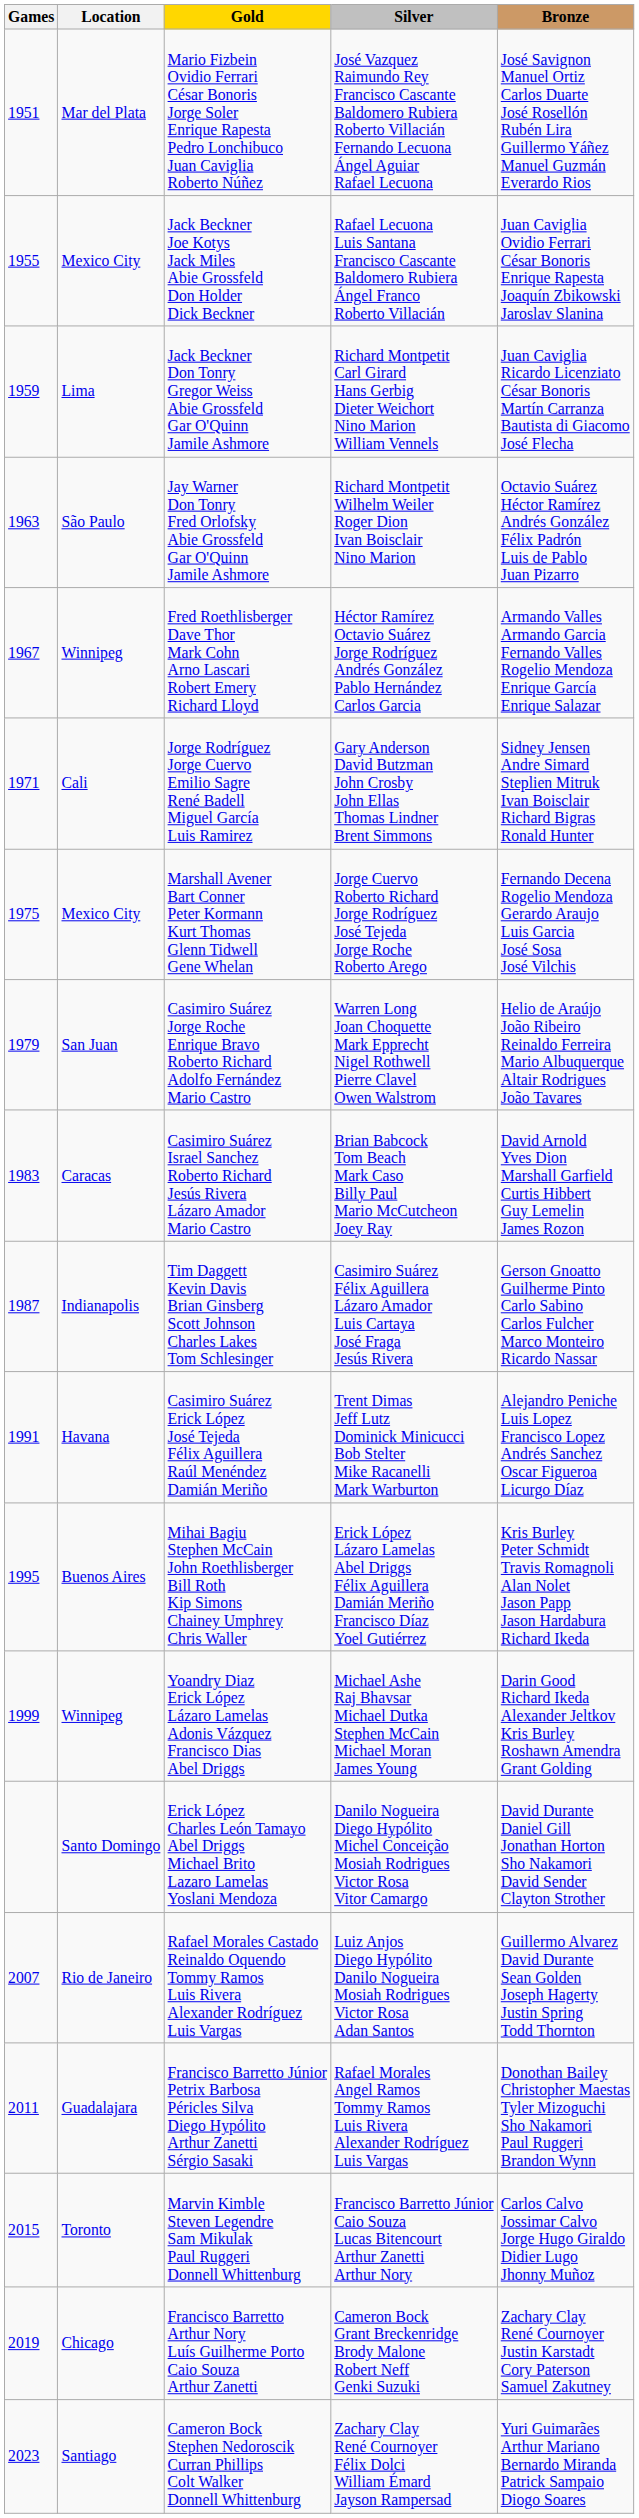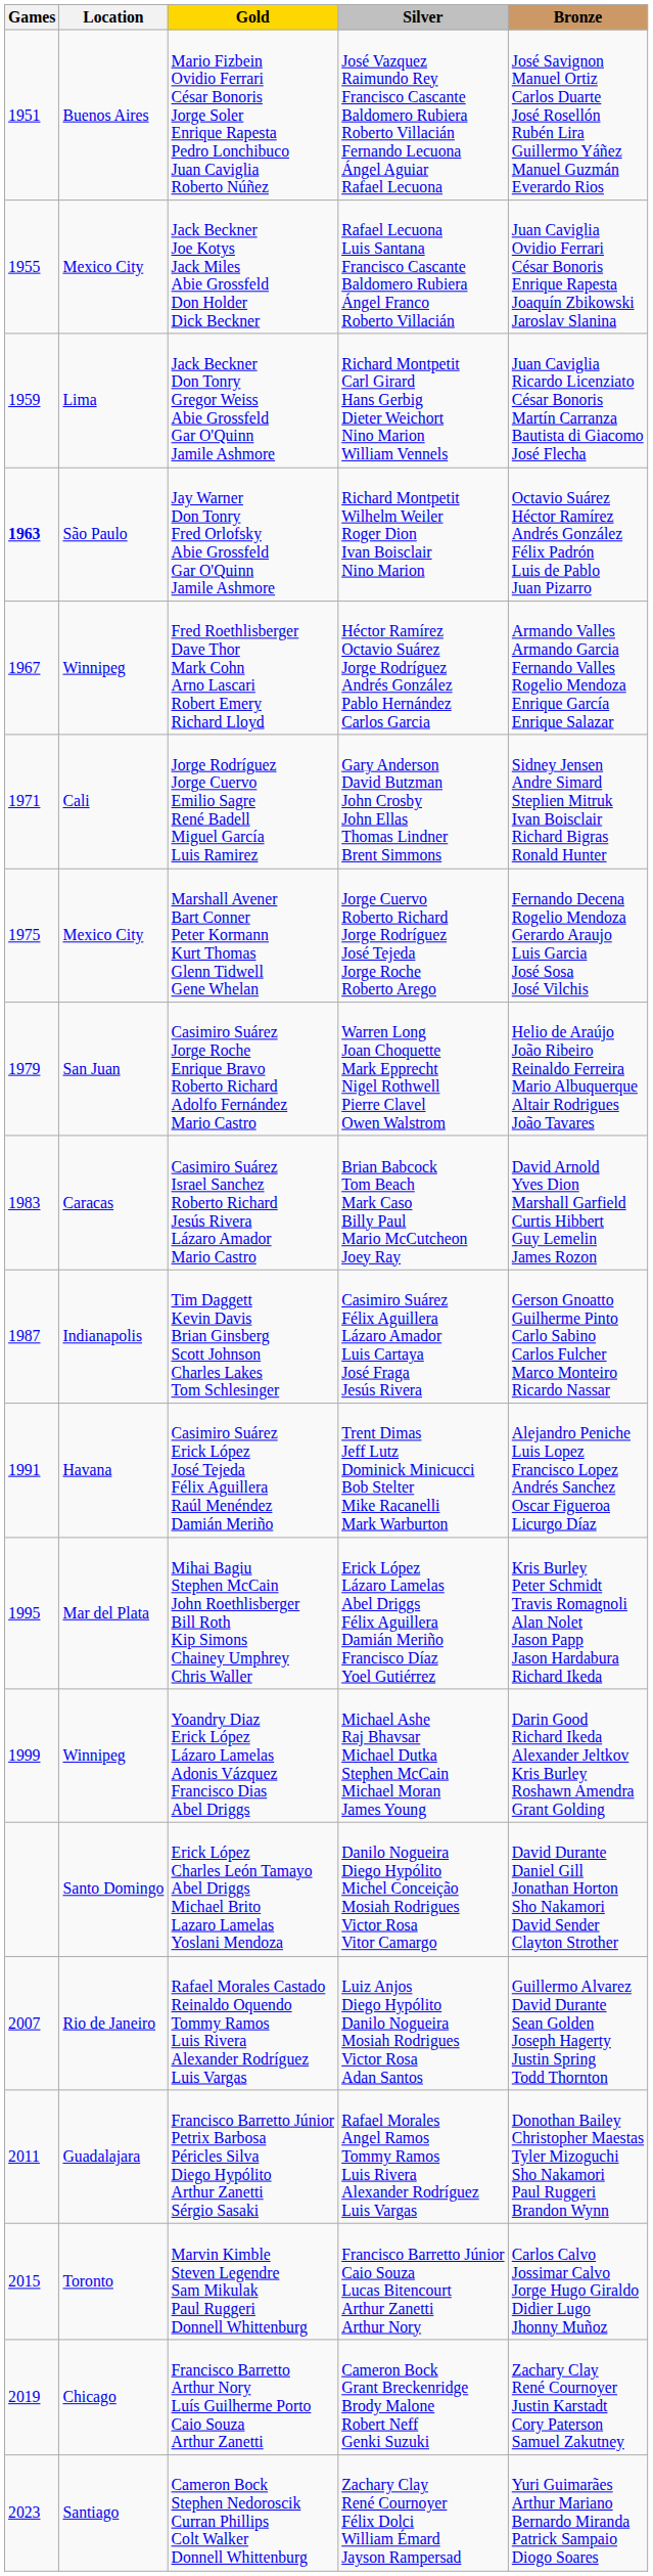row 2 | Location: Mar del Plata -> Buenos Aires
row 5 | Games: normal -> bold
row 13 | Location: Buenos Aires -> Mar del Plata
